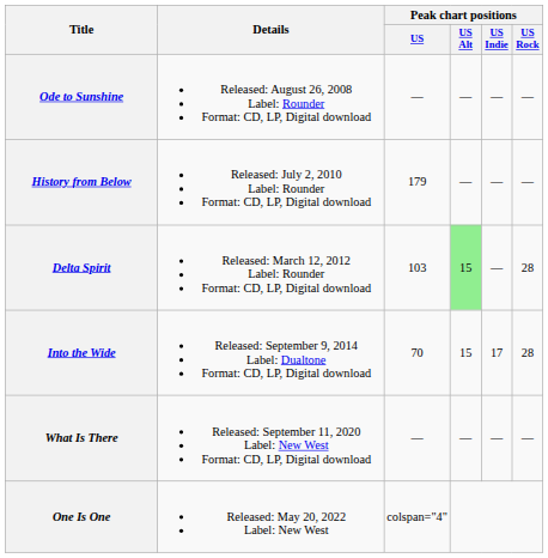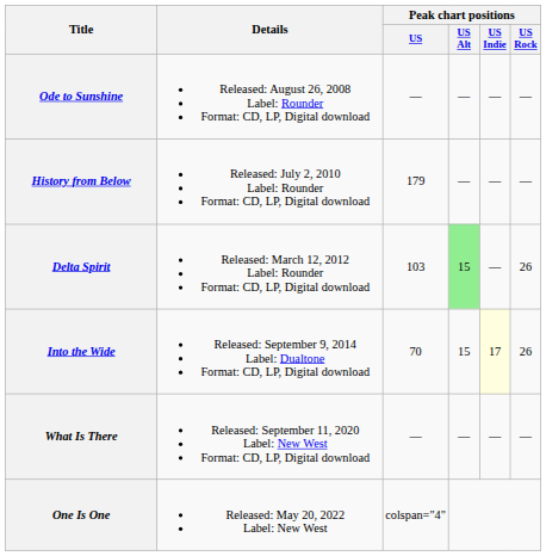Delta Spirit | Peak chart positions / US Rock: 28 -> 26
Into the Wide | Peak chart positions / US Indie: no background -> lightyellow background
Into the Wide | Peak chart positions / US Rock: 28 -> 26
